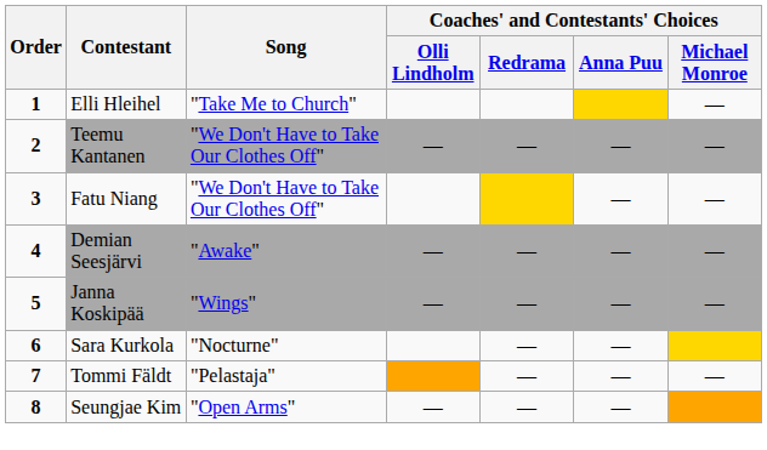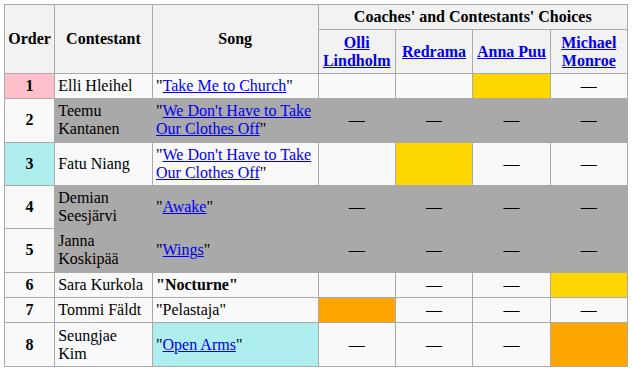Elli Hleihel | Order: no background -> pink background
Fatu Niang | Order: no background -> paleturquoise background
Sara Kurkola | Song: normal -> bold
Seungjae Kim | Song: no background -> paleturquoise background
